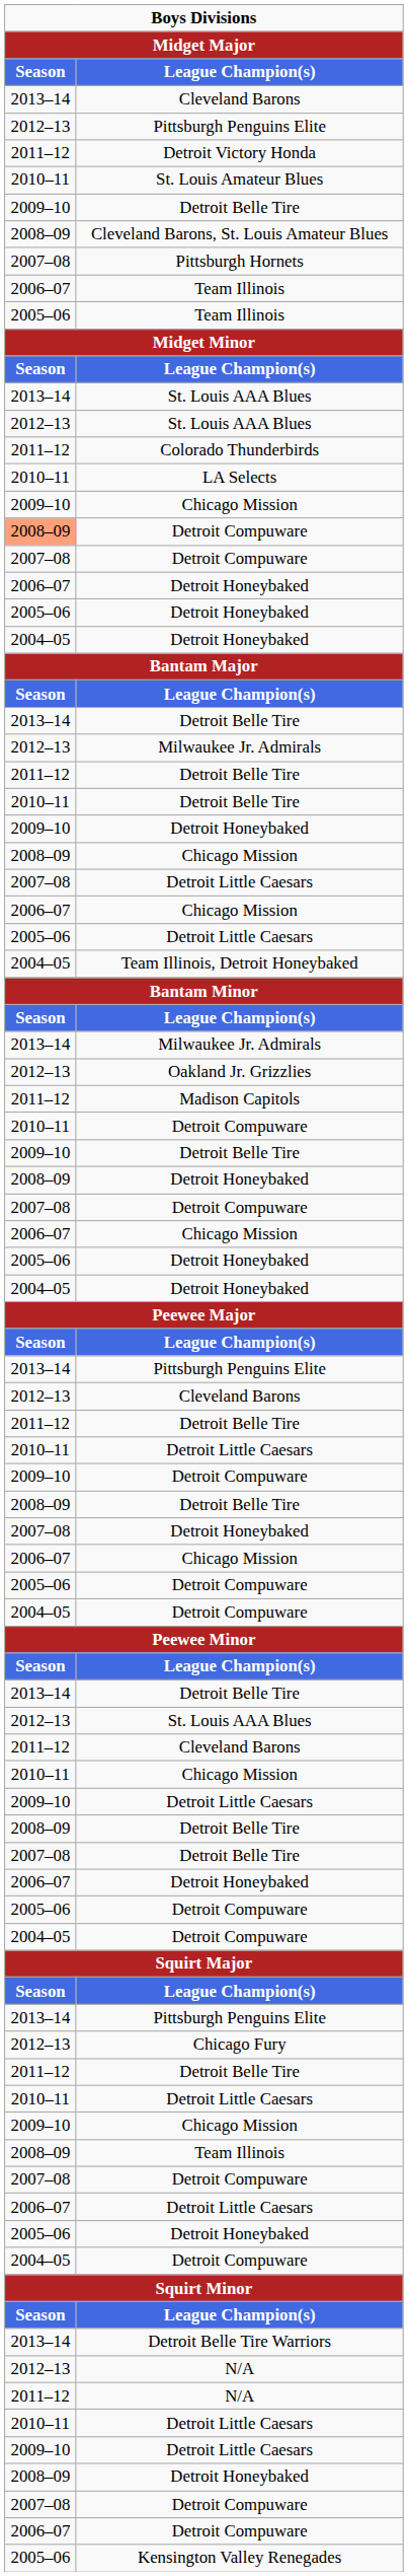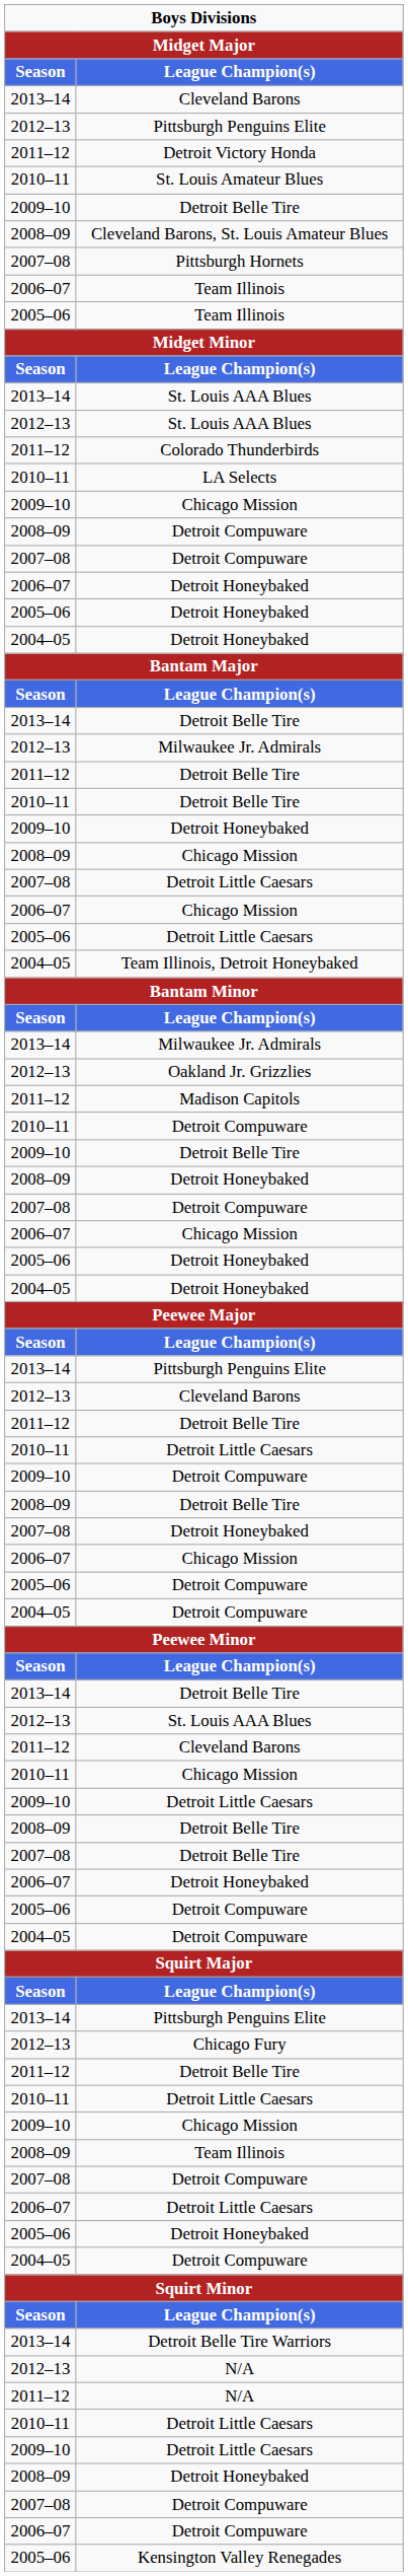2008–09 / Detroit Compuware | column 1: lightsalmon background -> no background
